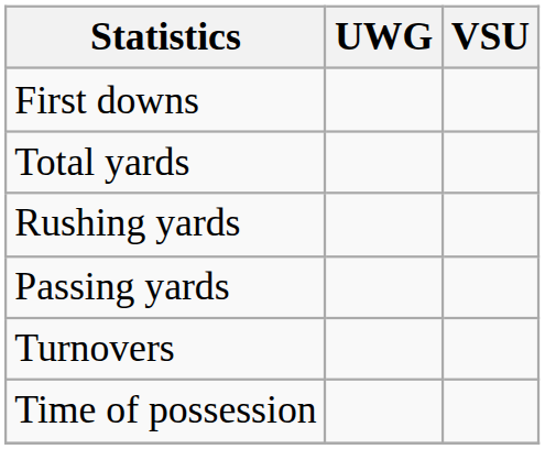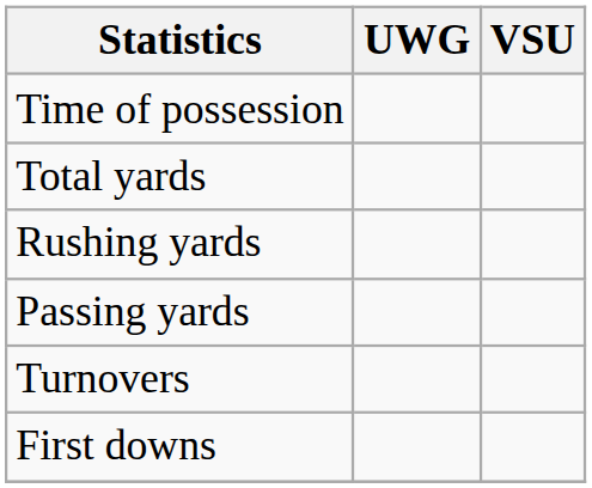rows swapped: First downs <-> Time of possession
